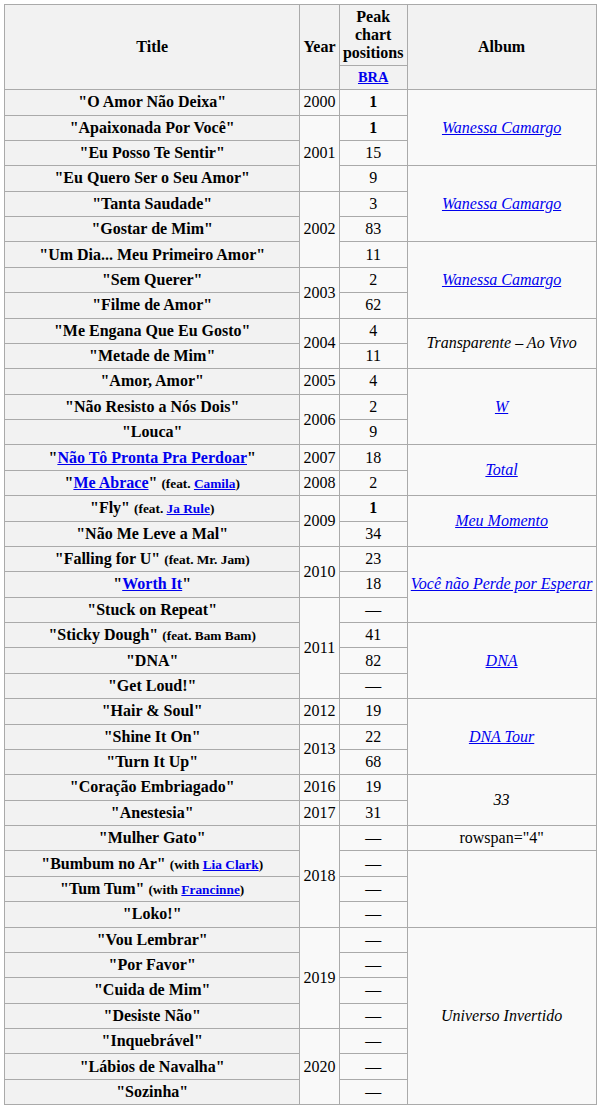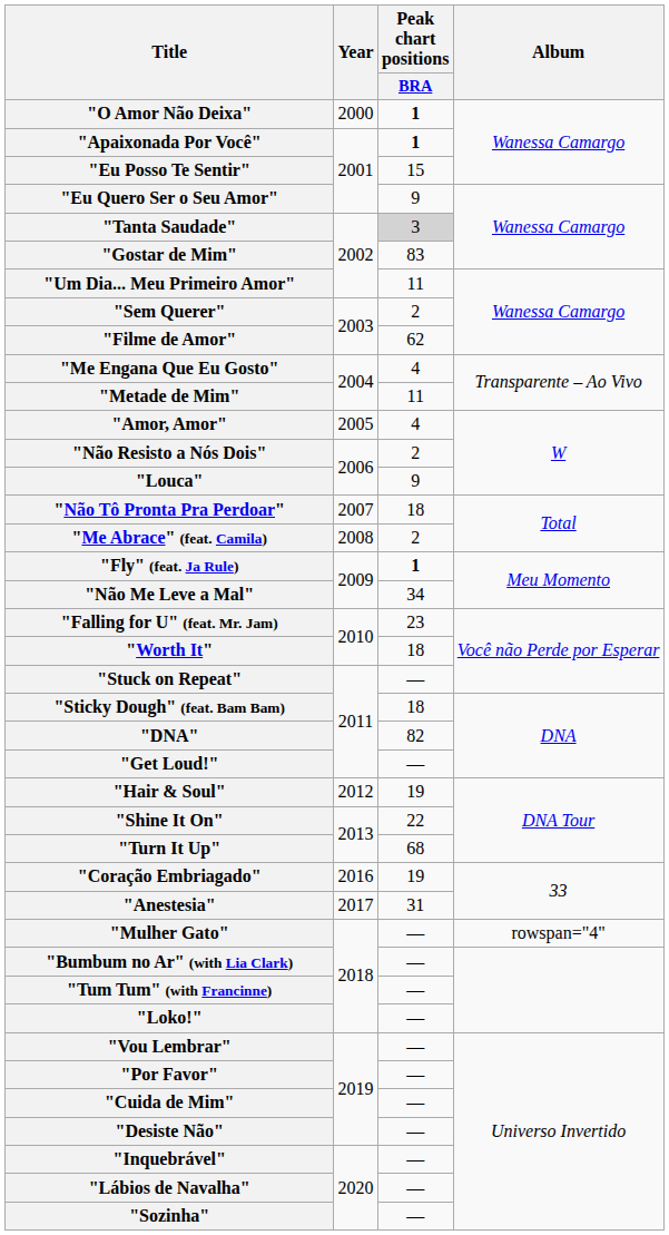"Tanta Saudade" | Peak chart positions / BRA: no background -> lightgrey background
"Sticky Dough" (feat. Bam Bam) | Peak chart positions / BRA: 41 -> 18
